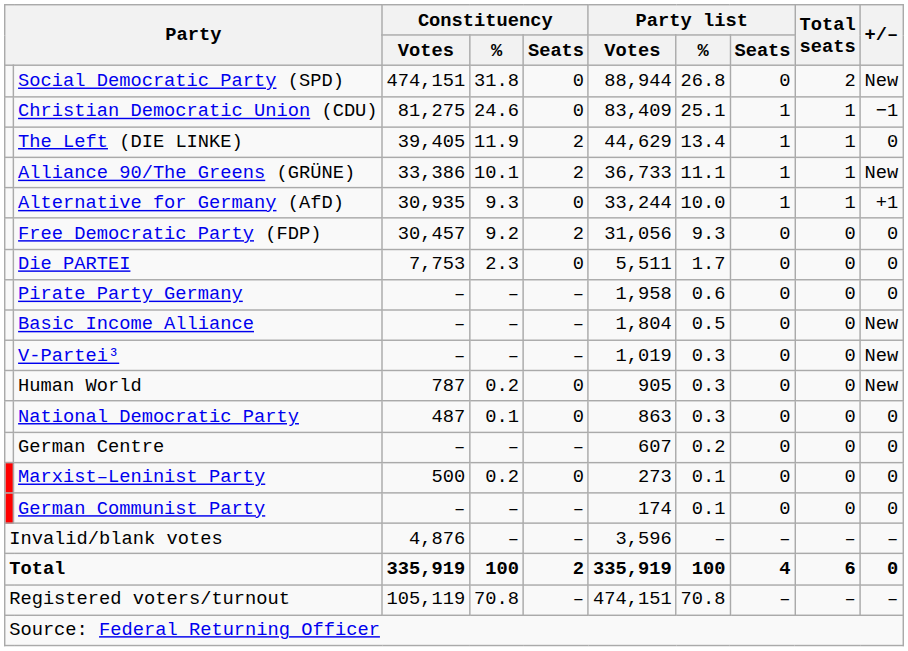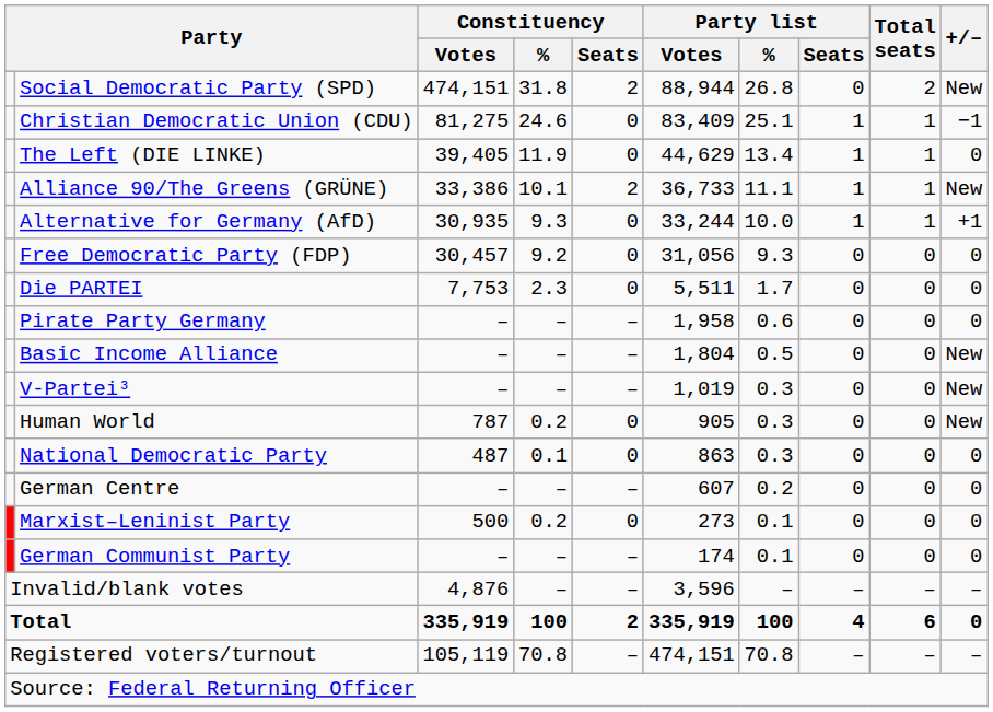Social Democratic Party (SPD) | Constituency / Seats: 0 -> 2
The Left (DIE LINKE) | Constituency / Seats: 2 -> 0
Free Democratic Party (FDP) | Constituency / Seats: 2 -> 0
